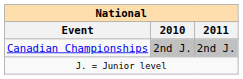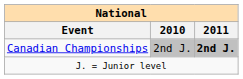Canadian Championships | 2011: normal -> bold
